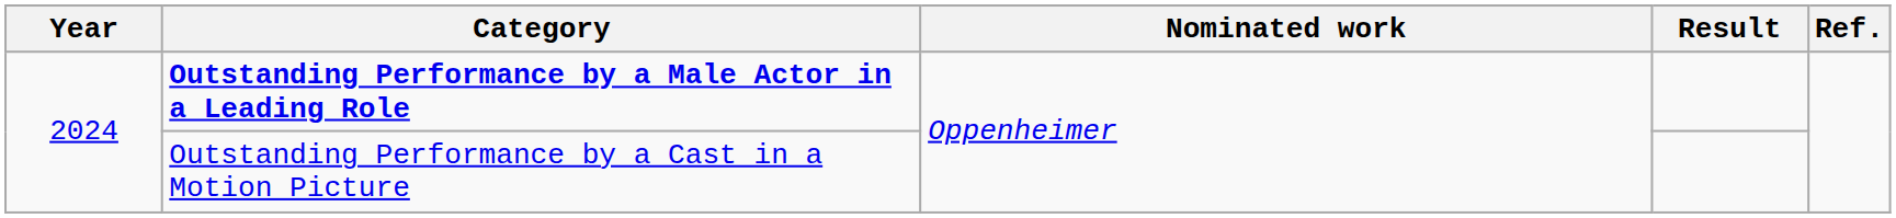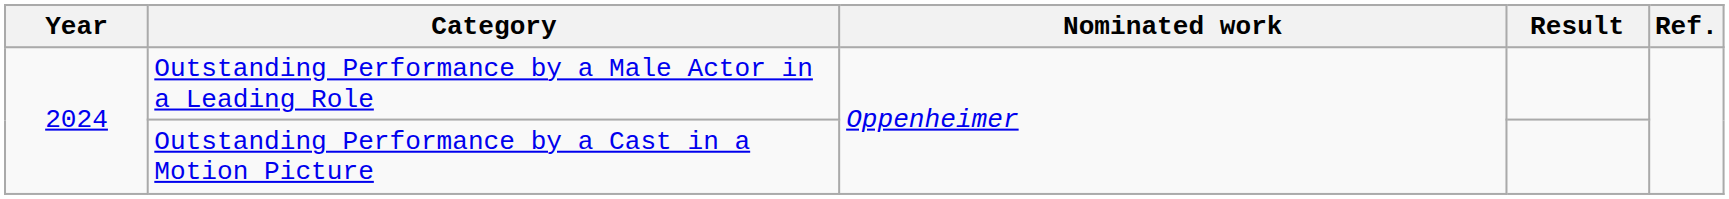Outstanding Performance by a Male Actor in a Leading Role | Category: bold -> normal
